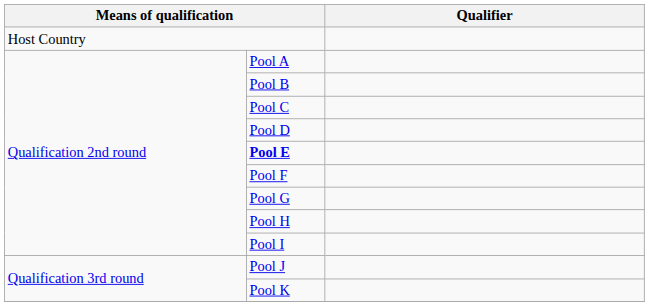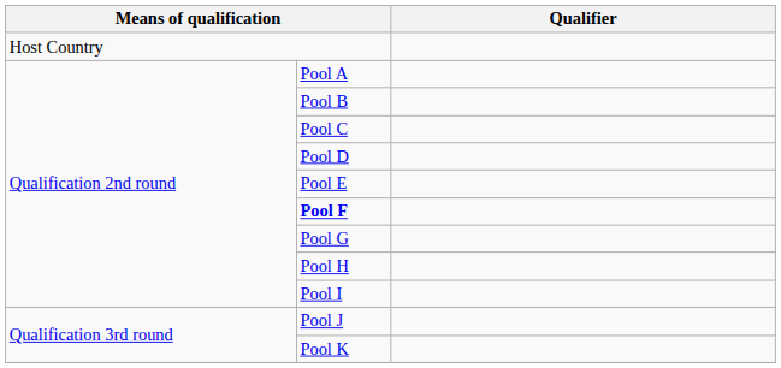Pool E | column 2: bold -> normal
Pool F | column 2: normal -> bold
